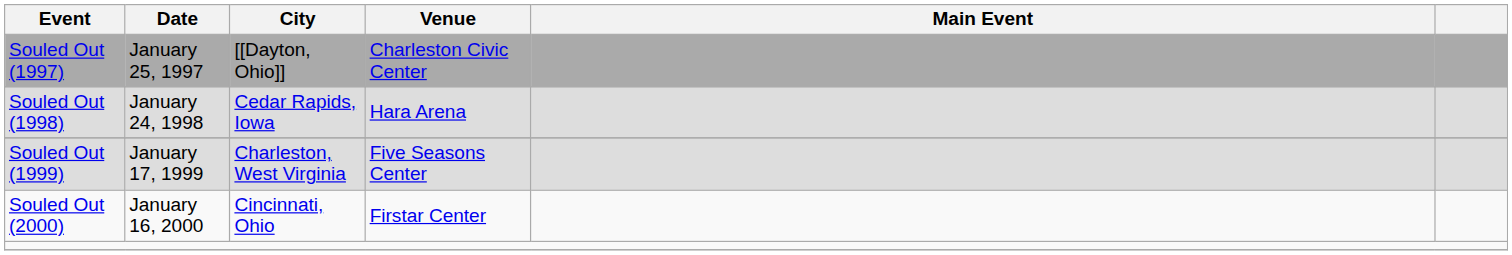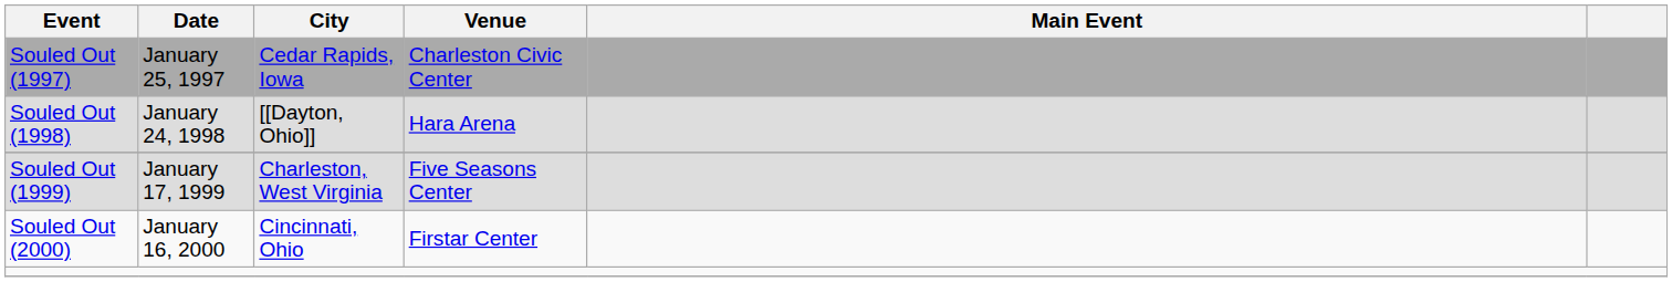Souled Out (1997) | City: [[Dayton, Ohio]] -> Cedar Rapids, Iowa
Souled Out (1998) | City: Cedar Rapids, Iowa -> [[Dayton, Ohio]]
